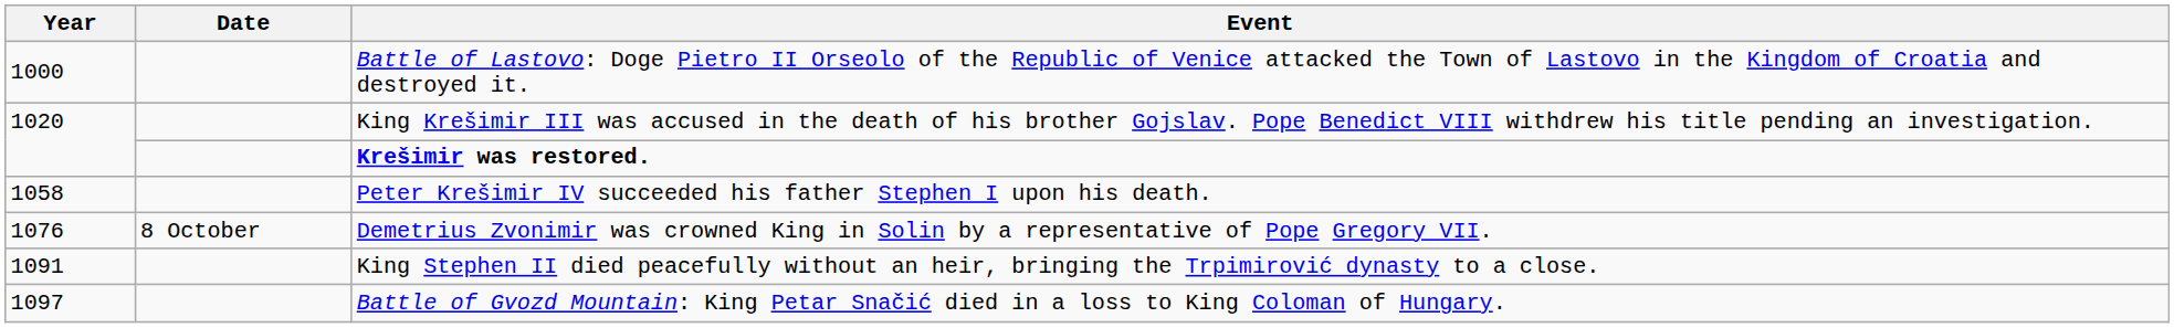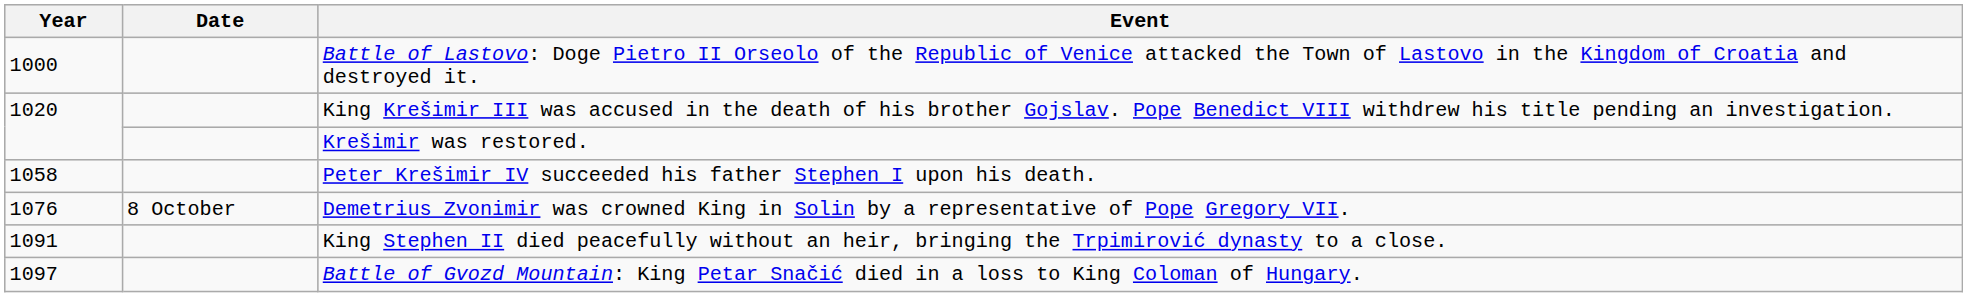Krešimir was restored. | Event: bold -> normal
